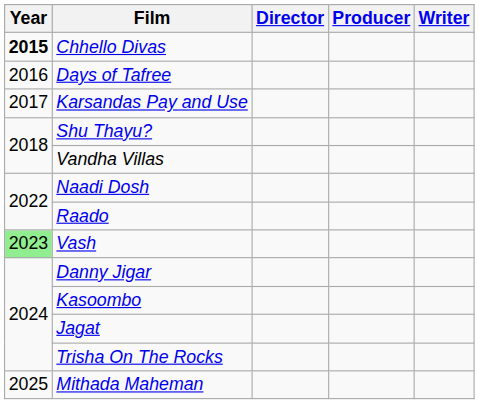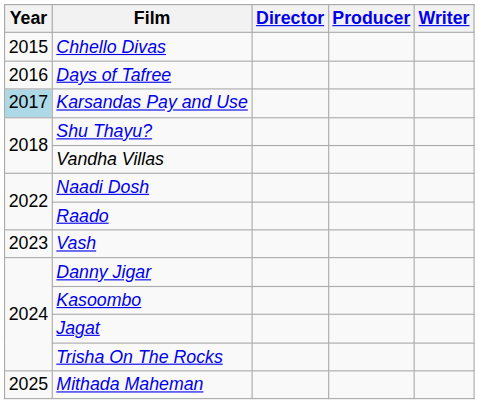Chhello Divas | Year: bold -> normal
Karsandas Pay and Use | Year: no background -> lightblue background
Vash | Year: lightgreen background -> no background
